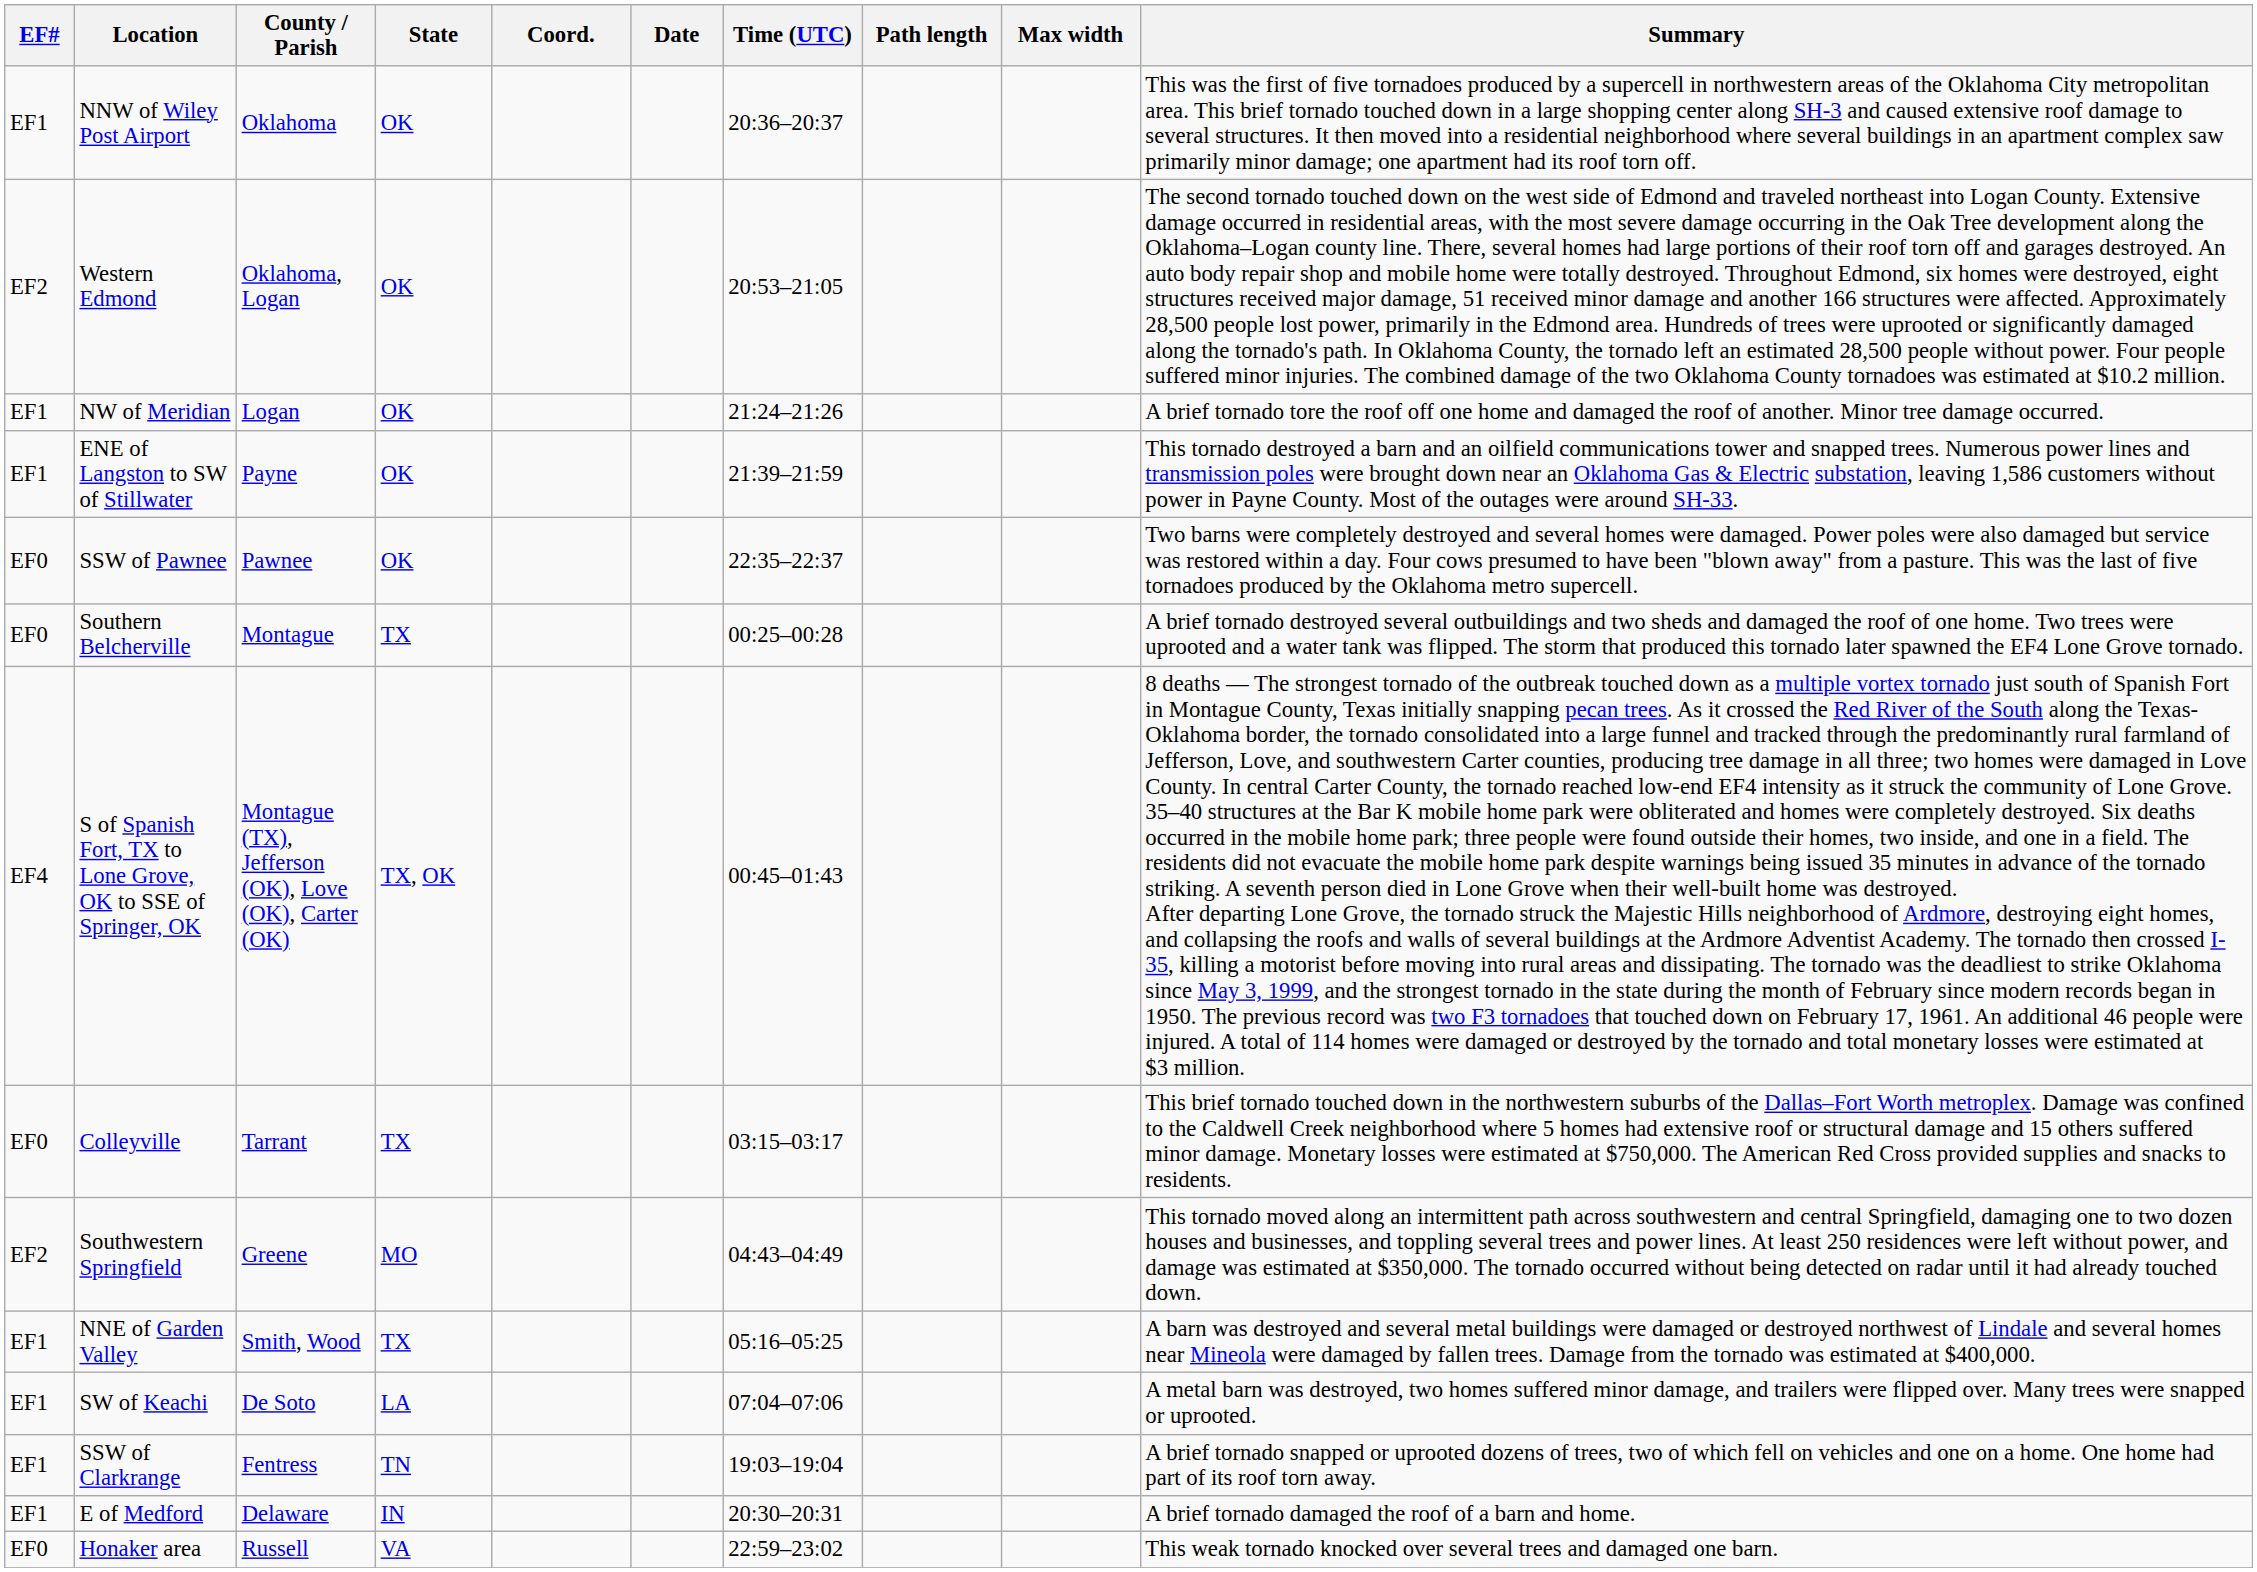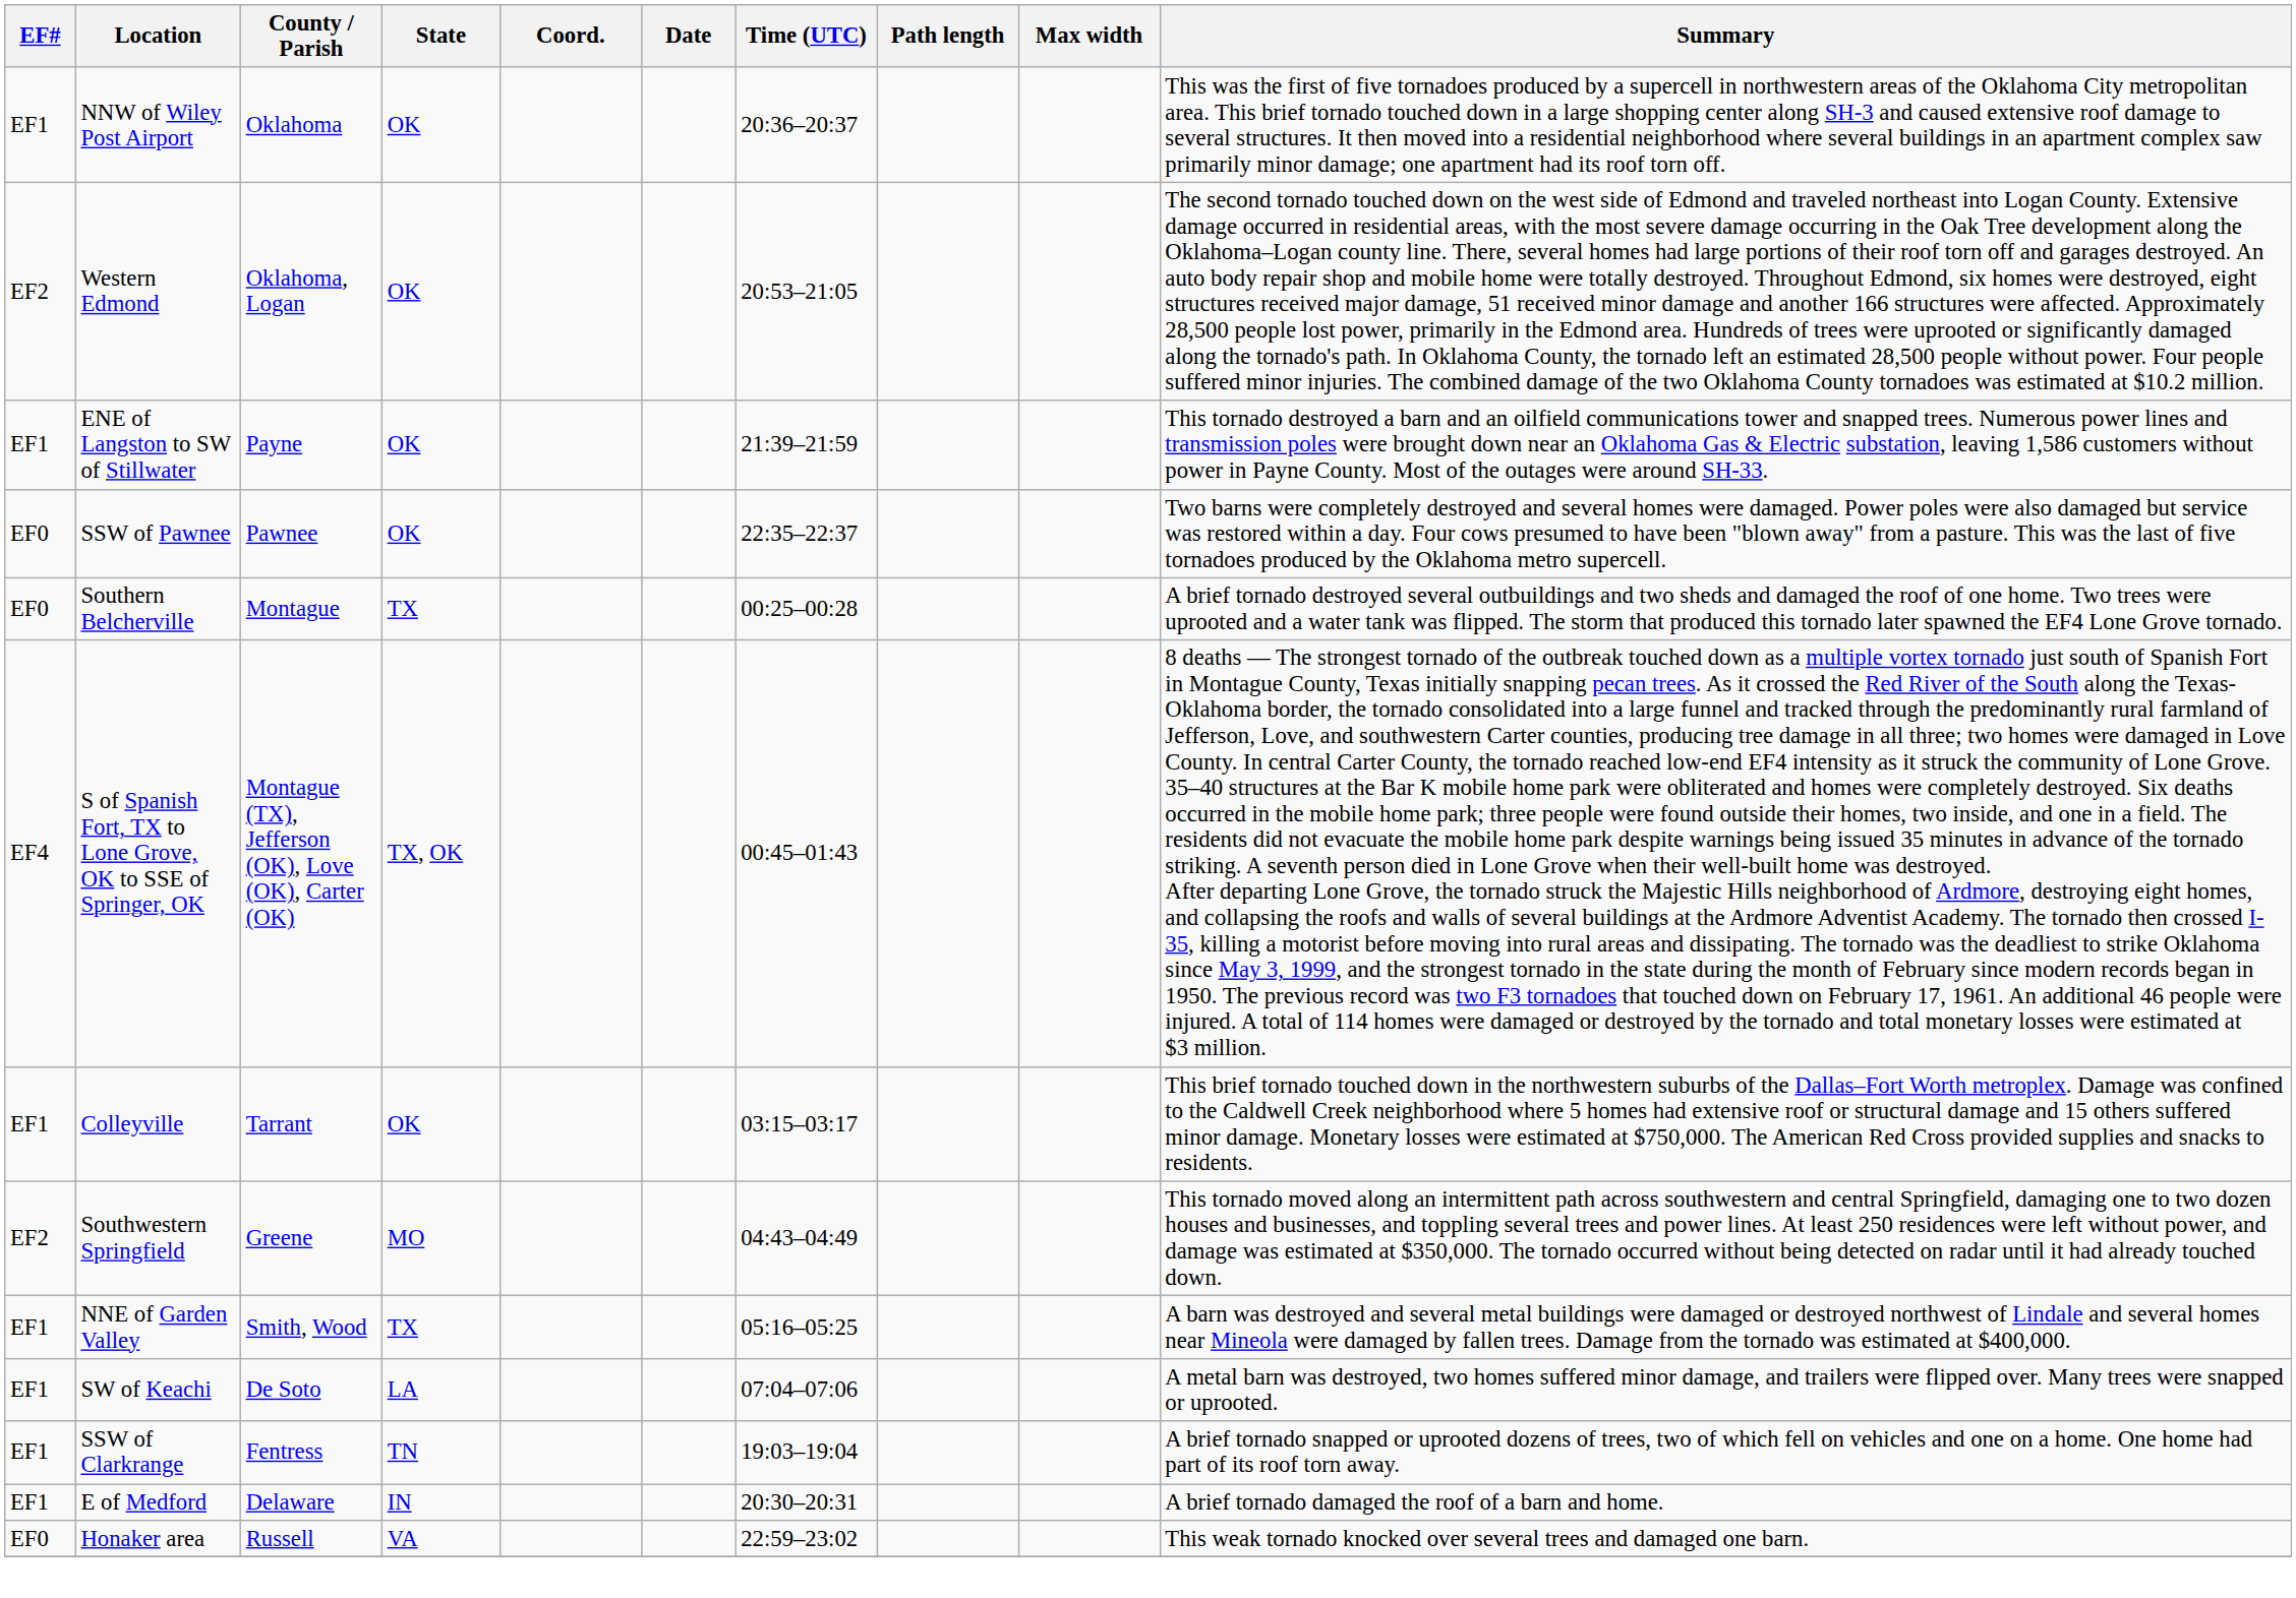- row: EF1 | NW of Meridian | Logan | OK | 21:24–21:26 | A brief tornado tore the roof off one home and damaged the roof of another. Minor tree damage occurred.
Colleyville | EF#: EF0 -> EF1
Colleyville | State: TX -> OK
